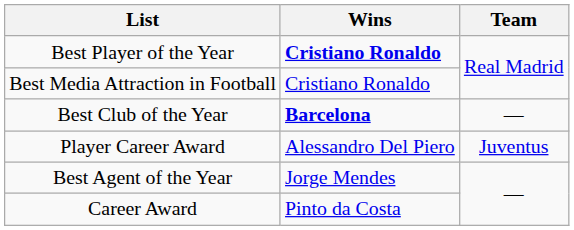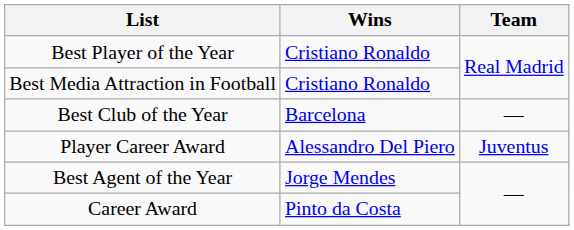Best Player of the Year | Wins: bold -> normal
Best Club of the Year | Wins: bold -> normal
